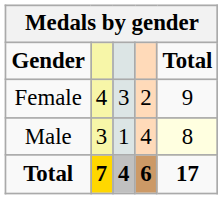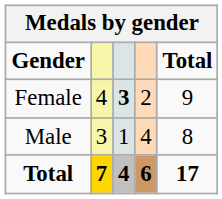Female | column 3: normal -> bold
Male | Total: lightyellow background -> no background
